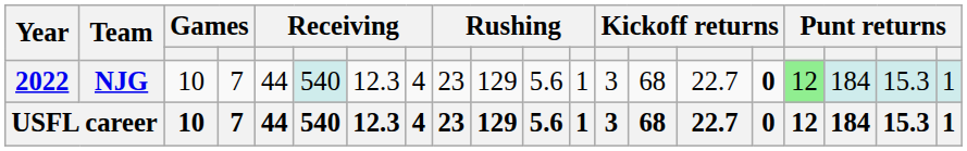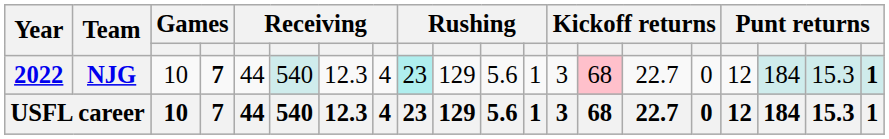NJG | column 4: normal -> bold
NJG | column 9: no background -> paleturquoise background
NJG | column 14: no background -> pink background
NJG | column 16: bold -> normal
NJG | column 17: lightgreen background -> no background
NJG | column 20: normal -> bold
